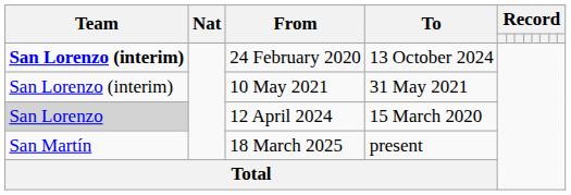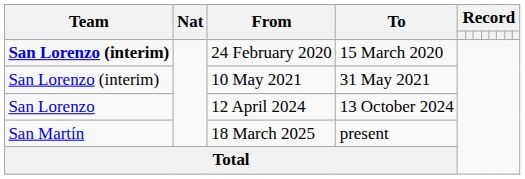24 February 2020 | To: 13 October 2024 -> 15 March 2020
12 April 2024 | Team: lightgrey background -> no background
12 April 2024 | To: 15 March 2020 -> 13 October 2024
